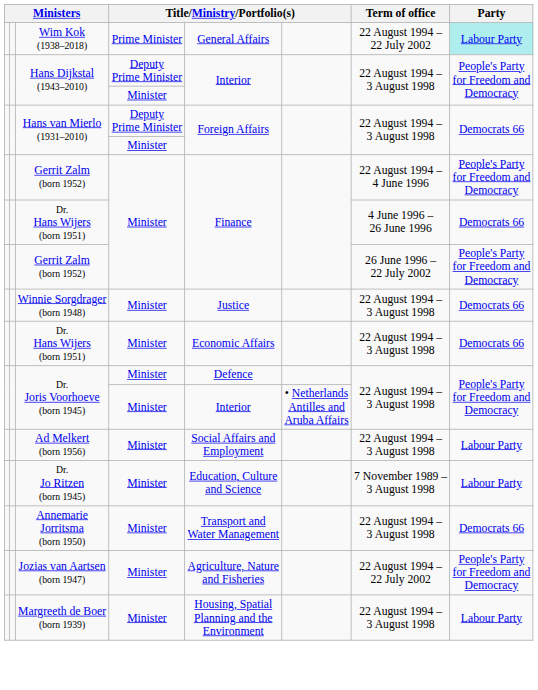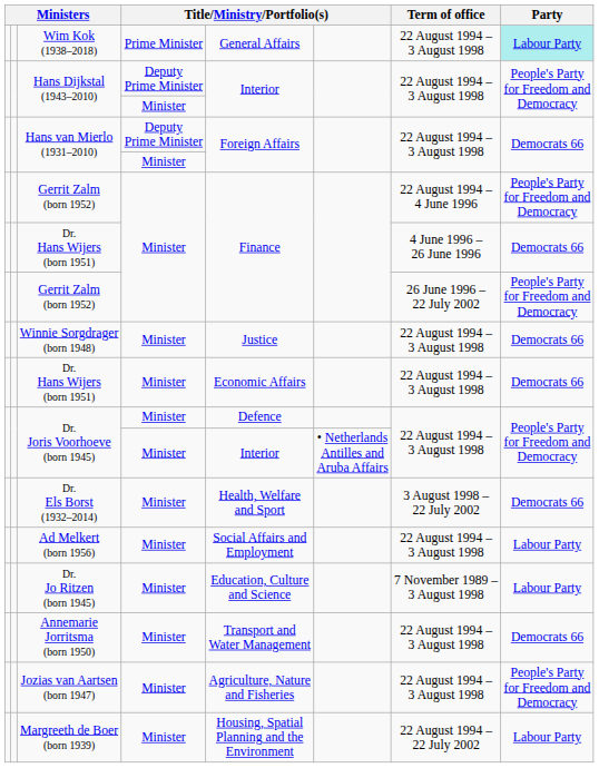Wim Kok (1938–2018) | Term of office: 22 August 1994 – 22 July 2002 -> 22 August 1994 – 3 August 1998
+ row: Dr. Els Borst (1932–2014) | Minister | Health, Welfare and Sport | 3 August 1998 – 22 July 2002 | Democrats 66
Jozias van Aartsen (born 1947) | Term of office: 22 August 1994 – 22 July 2002 -> 22 August 1994 – 3 August 1998
Margreeth de Boer (born 1939) | Term of office: 22 August 1994 – 3 August 1998 -> 22 August 1994 – 22 July 2002
